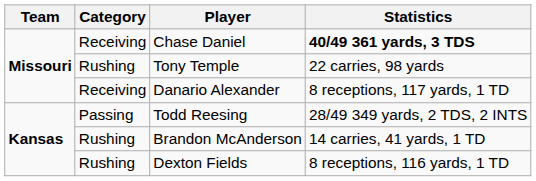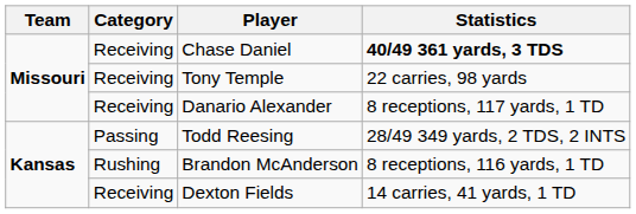Tony Temple | Category: Rushing -> Receiving
Brandon McAnderson | Statistics: 14 carries, 41 yards, 1 TD -> 8 receptions, 116 yards, 1 TD
Dexton Fields | Category: Rushing -> Receiving
Dexton Fields | Statistics: 8 receptions, 116 yards, 1 TD -> 14 carries, 41 yards, 1 TD
